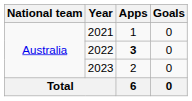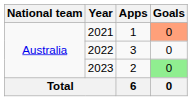2021 | Goals: no background -> lightsalmon background
2022 | Apps: bold -> normal
2023 | Goals: no background -> lightgreen background
